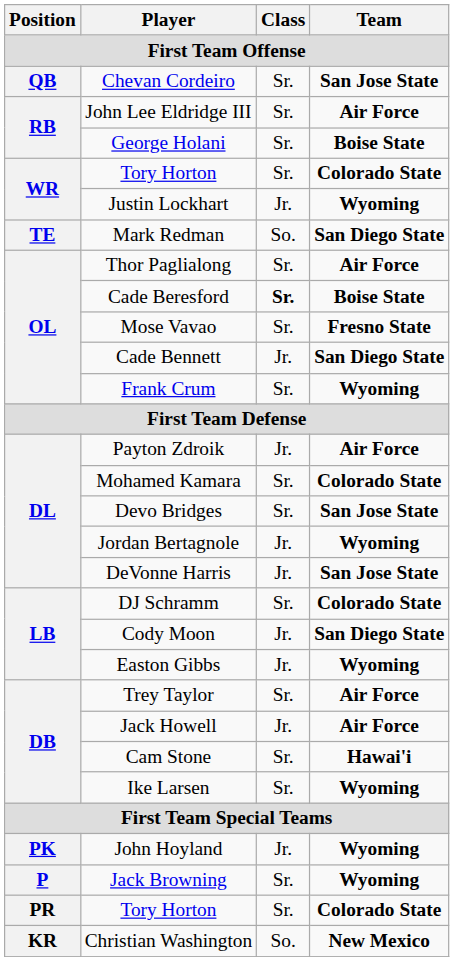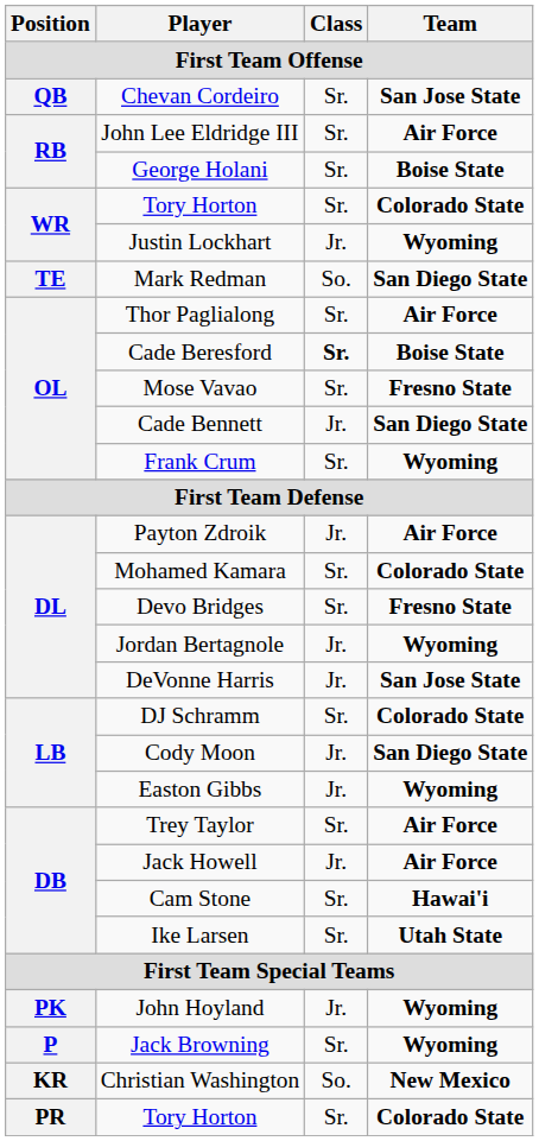Devo Bridges | Team: San Jose State -> Fresno State
Ike Larsen | Team: Wyoming -> Utah State
rows swapped: PR / Tory Horton <-> Christian Washington
